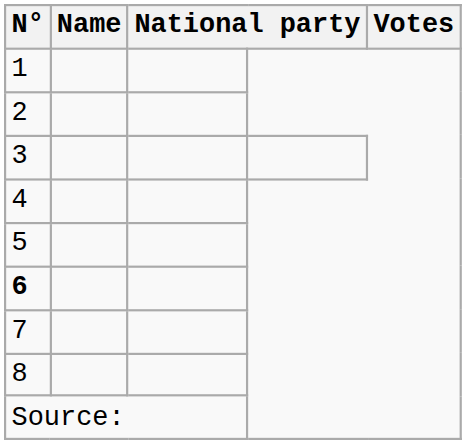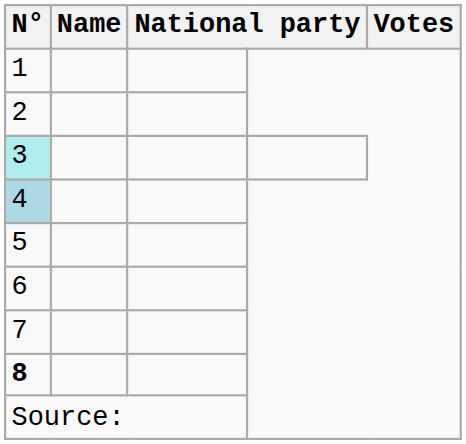3 | N°: no background -> paleturquoise background
4 | N°: no background -> lightblue background
6 | N°: bold -> normal
8 | N°: normal -> bold
